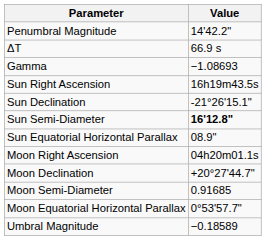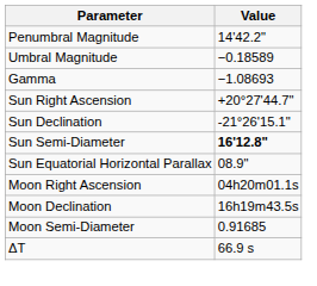rows swapped: Umbral Magnitude <-> ΔT
Sun Right Ascension | Value: 16h19m43.5s -> +20°27'44.7"
Moon Declination | Value: +20°27'44.7" -> 16h19m43.5s
- row: Moon Equatorial Horizontal Parallax | 0°53'57.7"
